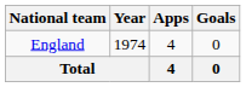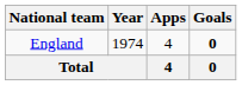England | Goals: normal -> bold
